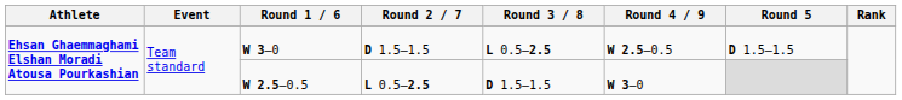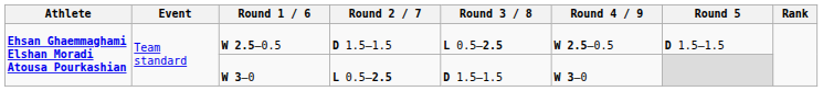row 2 | Round 1 / 6: W 3–0 -> W 2.5–0.5
row 3 | Round 1 / 6: W 2.5–0.5 -> W 3–0
